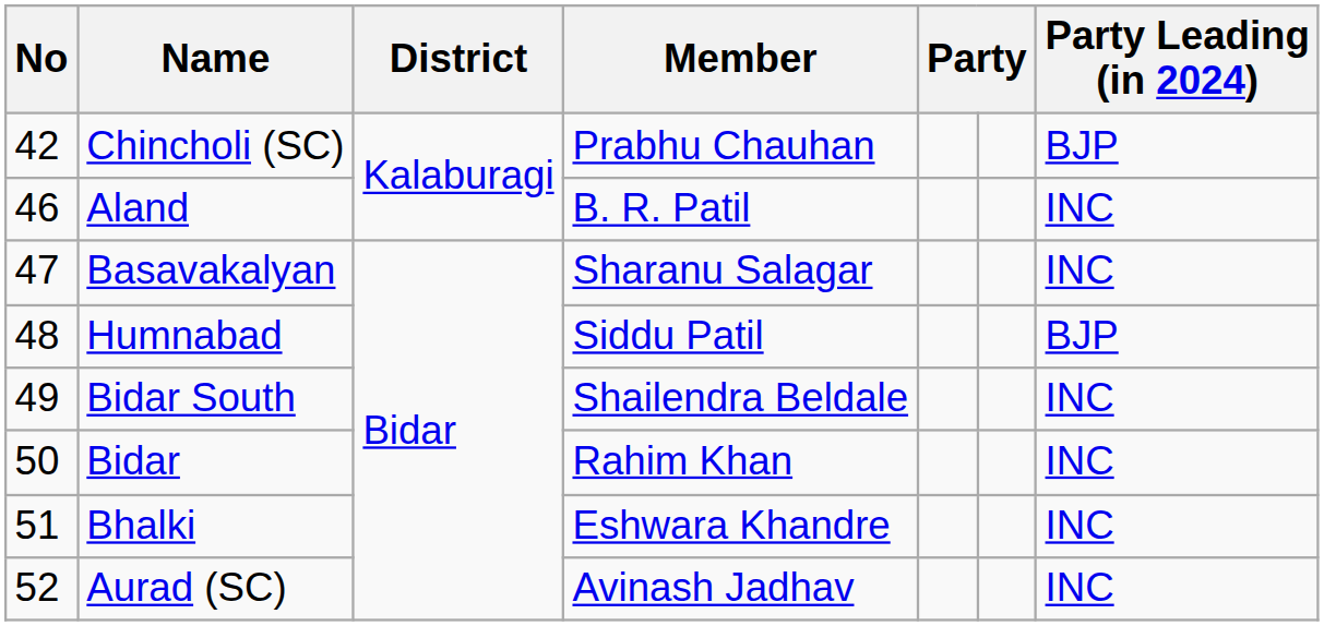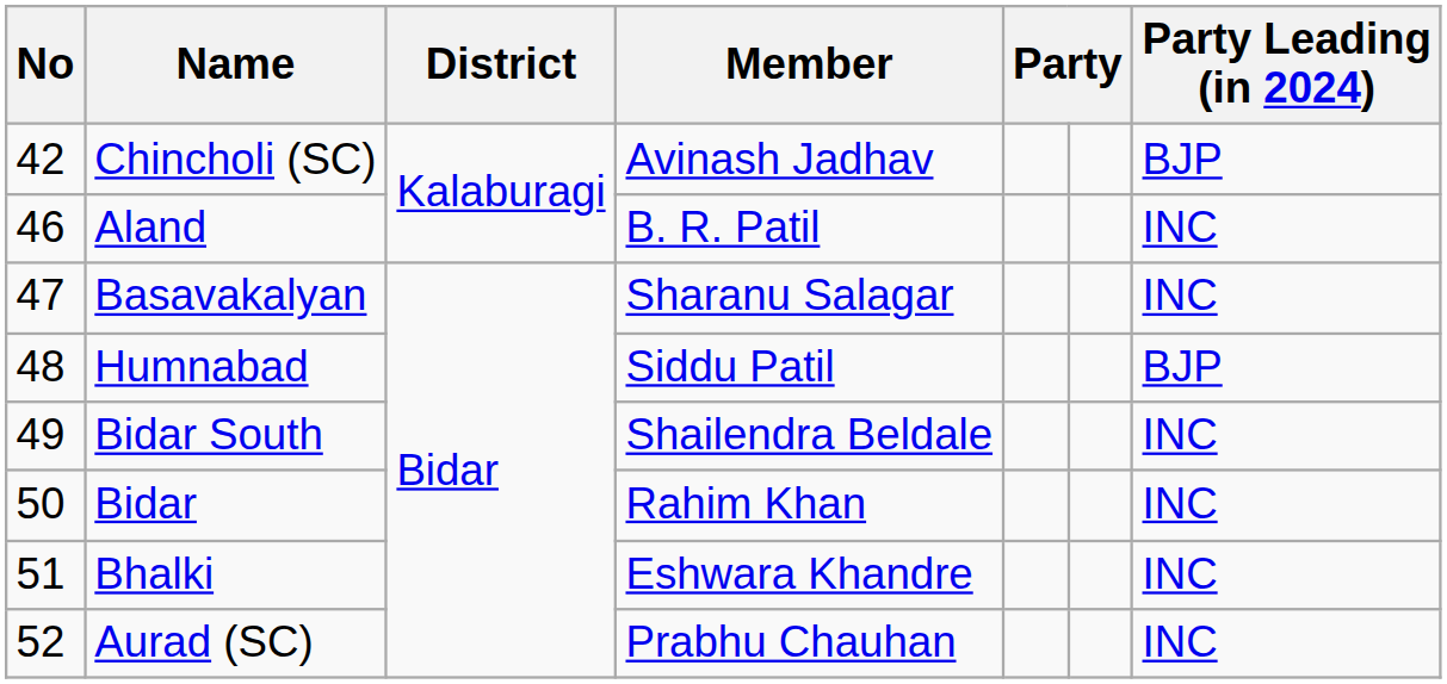Chincholi (SC) | Member: Prabhu Chauhan -> Avinash Jadhav
Aurad (SC) | Member: Avinash Jadhav -> Prabhu Chauhan
